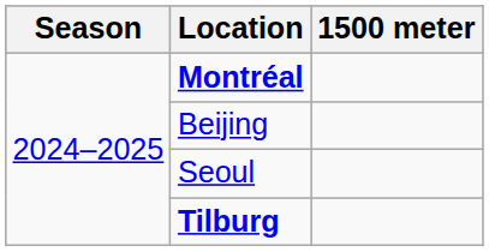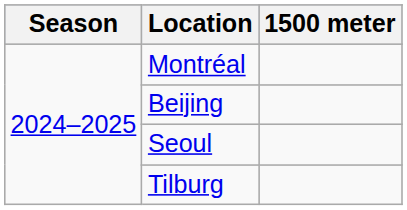Montréal | Location: bold -> normal
Tilburg | Location: bold -> normal
